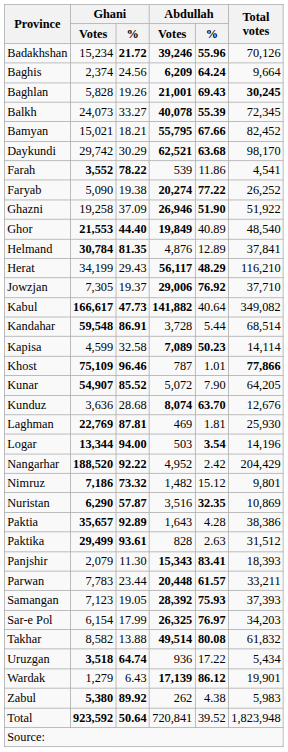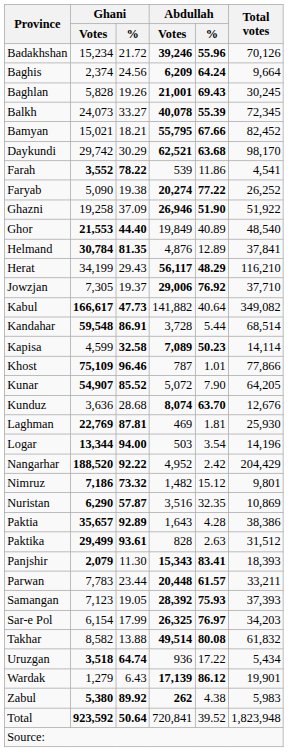Badakhshan | Ghani / %: bold -> normal
Baghlan | Total votes: bold -> normal
Ghor | Abdullah / Votes: bold -> normal
Kabul | Abdullah / Votes: bold -> normal
Kapisa | Ghani / %: normal -> bold
Khost | Total votes: bold -> normal
Logar | Abdullah / %: bold -> normal
Nuristan | Abdullah / %: bold -> normal
Panjshir | Ghani / Votes: normal -> bold
Zabul | Abdullah / Votes: normal -> bold
